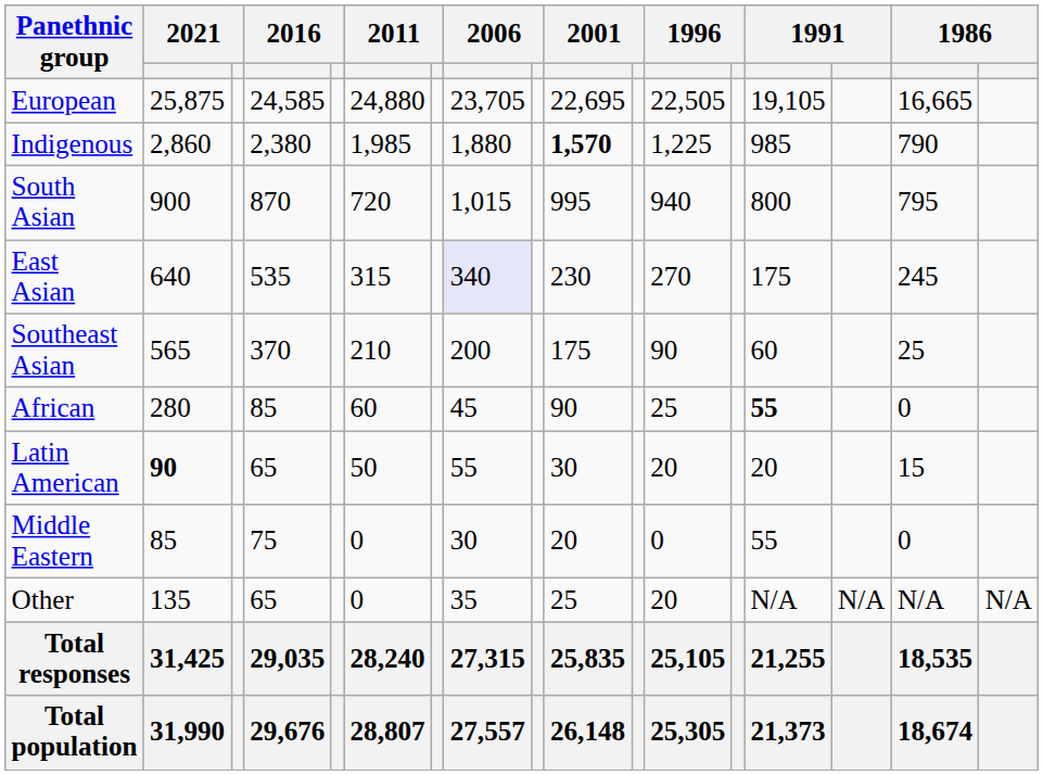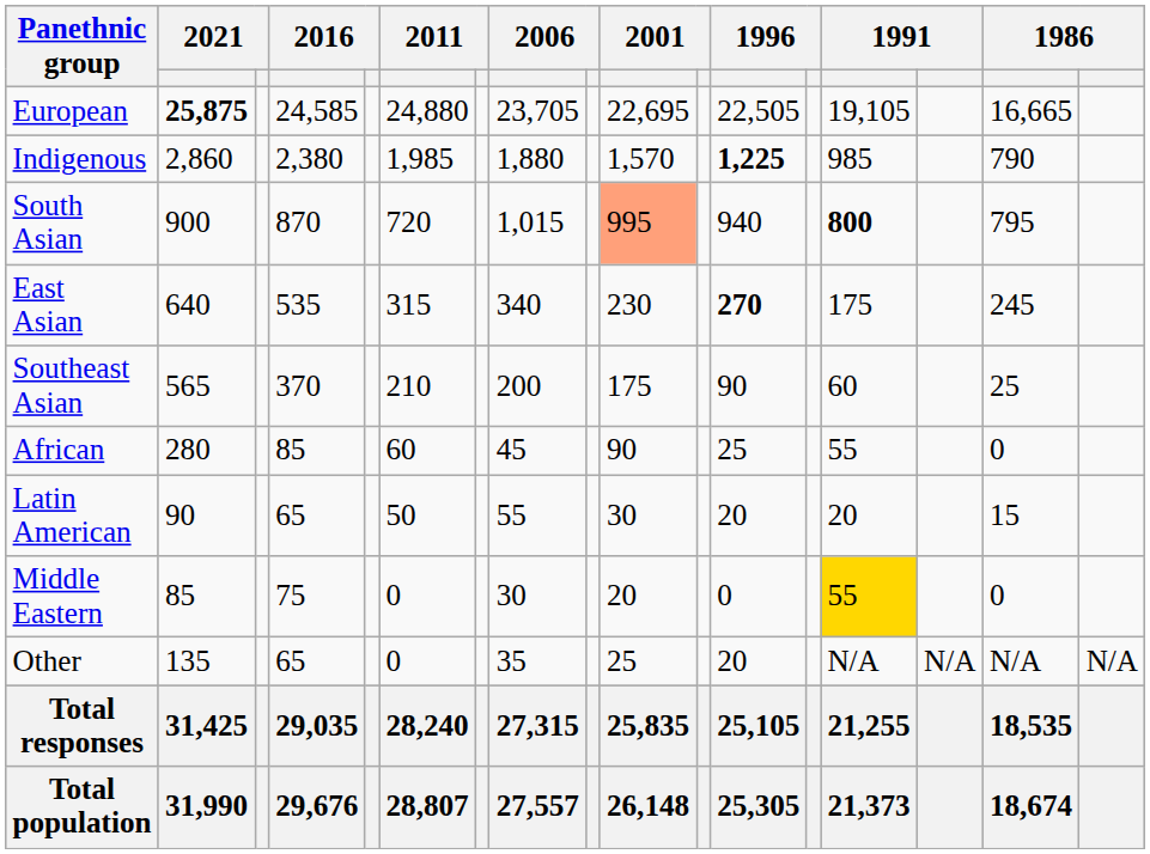European | column 2: normal -> bold
Indigenous | column 10: bold -> normal
Indigenous | column 12: normal -> bold
South Asian | column 10: no background -> lightsalmon background
South Asian | column 14: normal -> bold
East Asian | column 8: lavender background -> no background
East Asian | column 12: normal -> bold
African | column 14: bold -> normal
Latin American | column 2: bold -> normal
Middle Eastern | column 14: no background -> gold background
